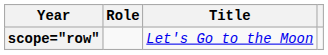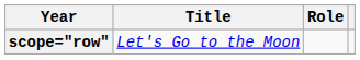columns swapped: Title <-> Role
